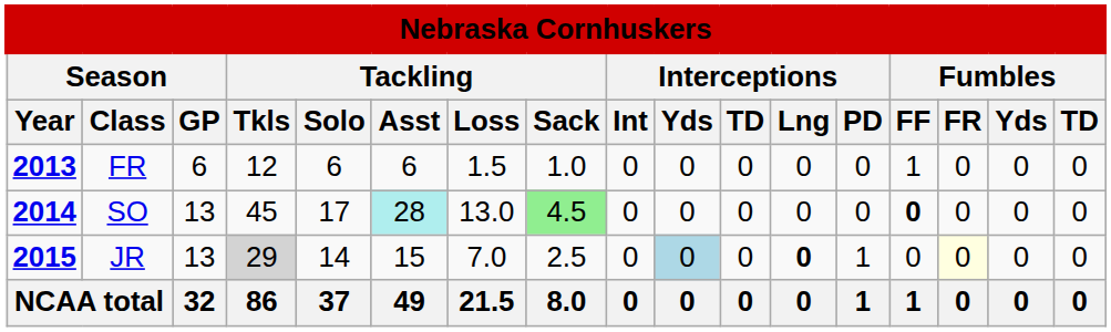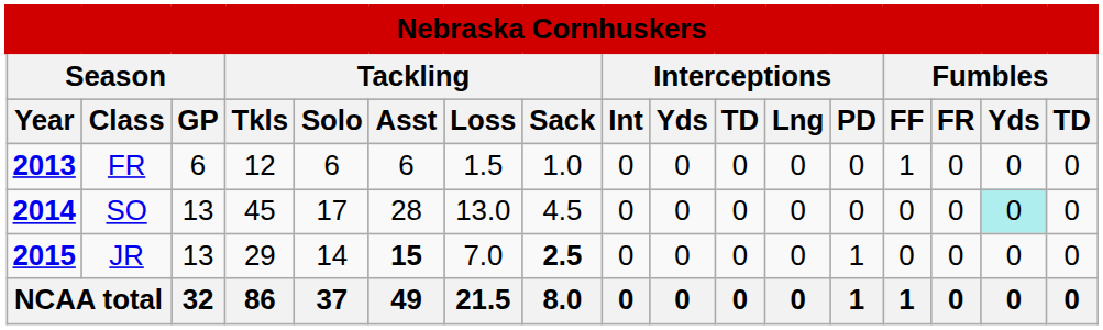SO | Tackling / Asst: paleturquoise background -> no background
SO | Tackling / Sack: lightgreen background -> no background
SO | Fumbles / FF: bold -> normal
SO | Fumbles / Yds: no background -> paleturquoise background
JR | Tackling / Tkls: lightgrey background -> no background
JR | Tackling / Asst: normal -> bold
JR | Tackling / Sack: normal -> bold
JR | Interceptions / Yds: lightblue background -> no background
JR | Interceptions / Lng: bold -> normal
JR | Fumbles / FR: lightyellow background -> no background
